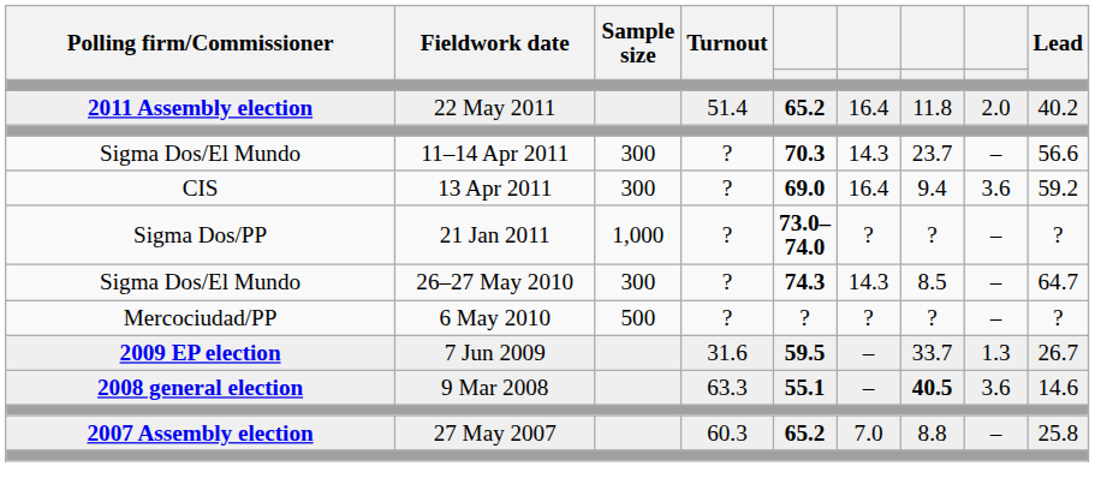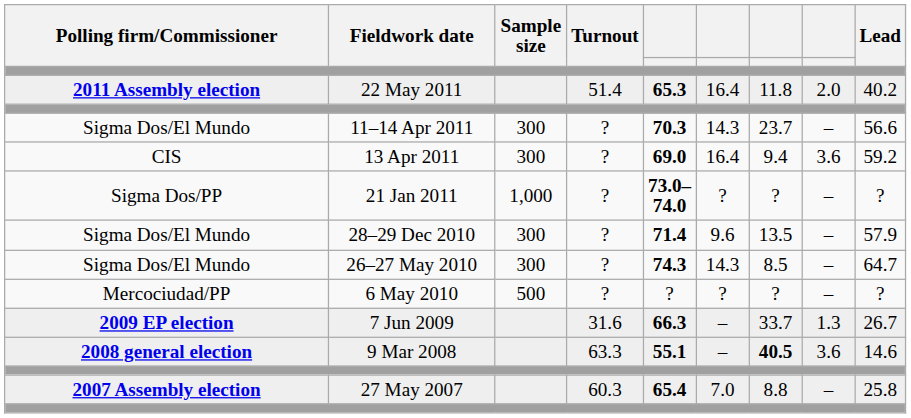22 May 2011 | column 5: 65.2 -> 65.3
+ row: Sigma Dos/El Mundo | 28–29 Dec 2010 | 300 | ? | 71.4 | 9.6 | 13.5 | – | 57.9
7 Jun 2009 | column 5: 59.5 -> 66.3
27 May 2007 | column 5: 65.2 -> 65.4
